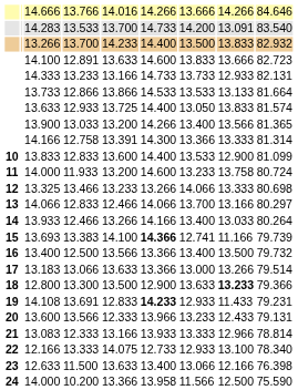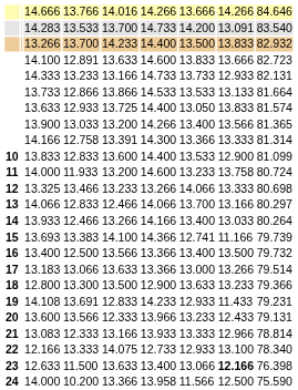13.693 | column 5: bold -> normal
12.800 | column 7: bold -> normal
14.108 | column 5: bold -> normal
12.633 | column 7: normal -> bold
